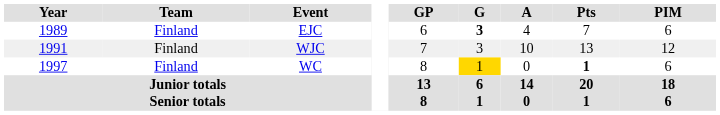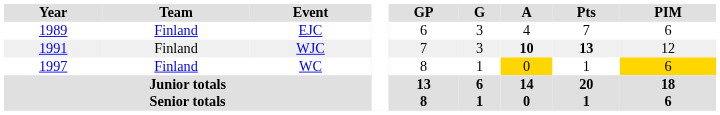EJC | G: bold -> normal
WJC | A: normal -> bold
WJC | Pts: normal -> bold
WC | G: gold background -> no background
WC | A: no background -> gold background
WC | Pts: bold -> normal
WC | PIM: no background -> gold background
